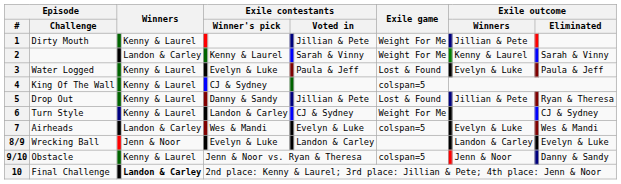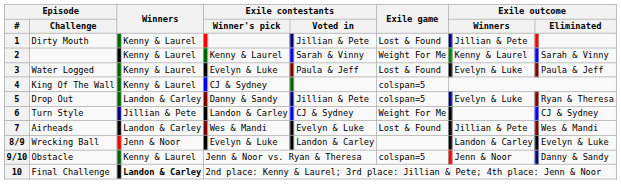1 | Exile game: Weight For Me -> Lost & Found
2 | column 4: Landon & Carley -> Kenny & Laurel
5 | column 4: Kenny & Laurel -> Landon & Carley
5 | Exile game: Lost & Found -> colspan=5
5 | column 11: Jillian & Pete -> Evelyn & Luke
6 | column 4: Kenny & Laurel -> Jillian & Pete
7 | Exile game: colspan=5 -> Lost & Found
7 | column 11: Evelyn & Luke -> Jillian & Pete
